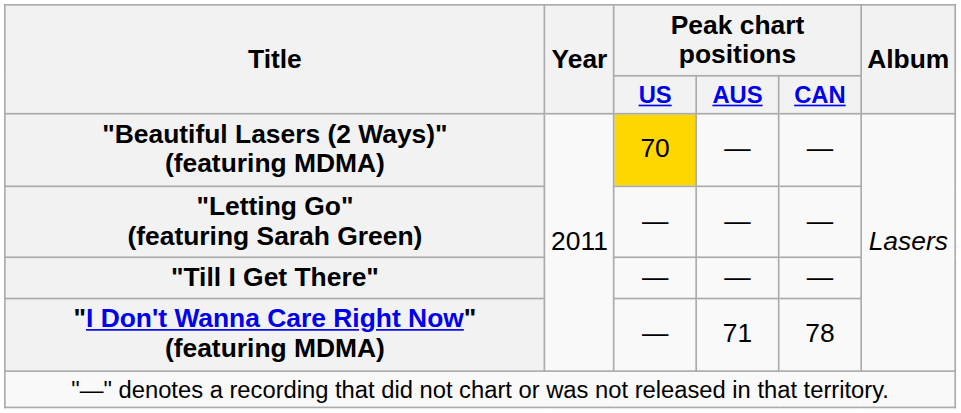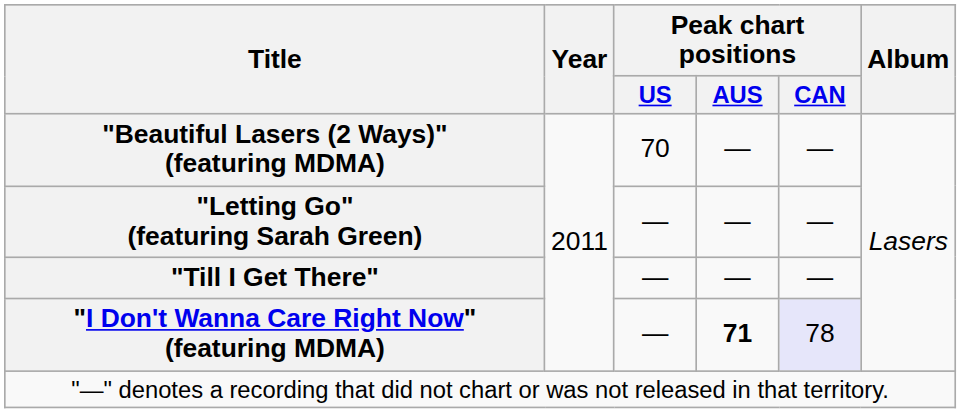"Beautiful Lasers (2 Ways)" (featuring MDMA) | Peak chart positions / US: gold background -> no background
"I Don't Wanna Care Right Now" (featuring MDMA) | Peak chart positions / AUS: normal -> bold
"I Don't Wanna Care Right Now" (featuring MDMA) | Peak chart positions / CAN: no background -> lavender background
